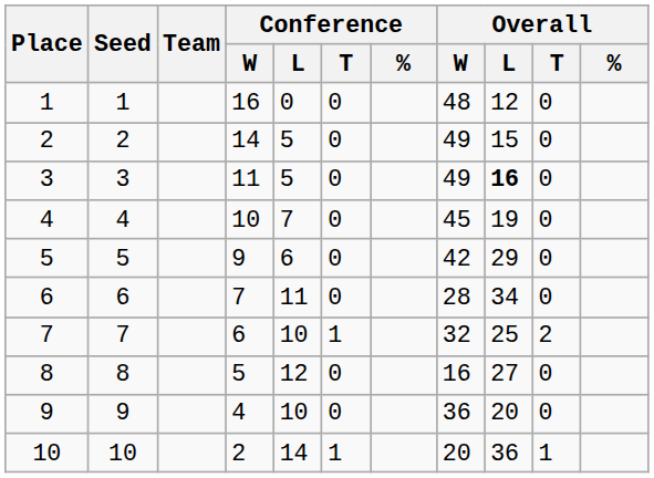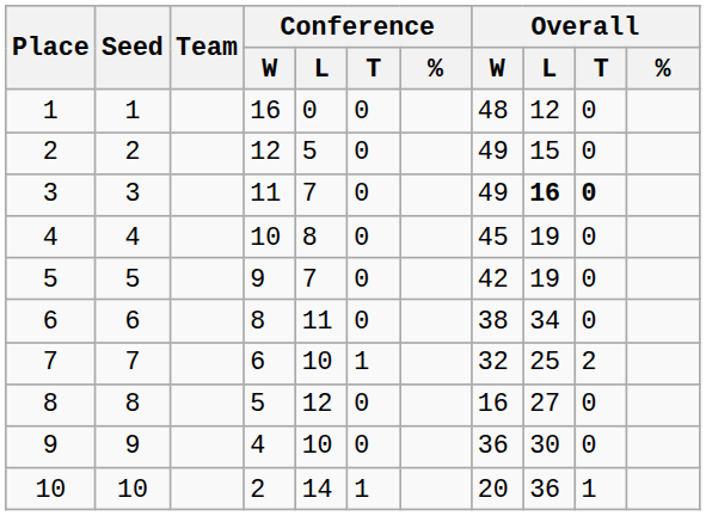row 4 | Conference / W: 14 -> 12
row 5 | Conference / L: 5 -> 7
row 5 | Overall / T: normal -> bold
row 6 | Conference / L: 7 -> 8
row 7 | Conference / L: 6 -> 7
row 7 | Overall / L: 29 -> 19
row 8 | Conference / W: 7 -> 8
row 8 | Overall / W: 28 -> 38
row 11 | Overall / L: 20 -> 30
